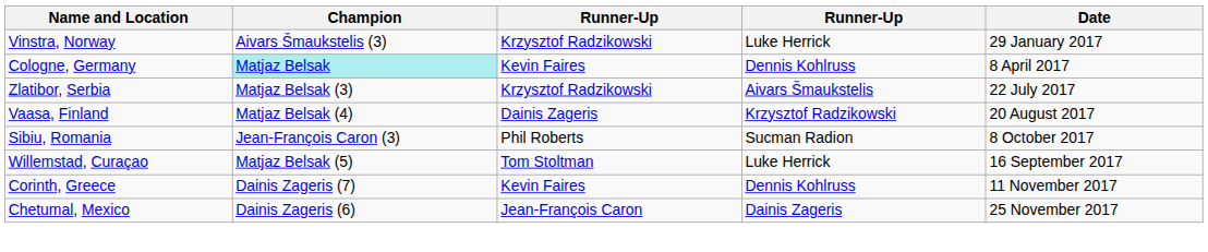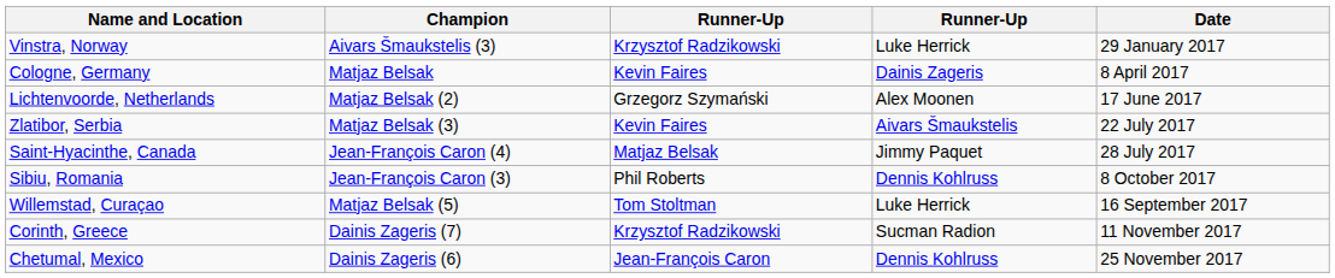Cologne, Germany | Champion: paleturquoise background -> no background
Cologne, Germany | column 4: Dennis Kohlruss -> Dainis Zageris
+ row: Lichtenvoorde, Netherlands | Matjaz Belsak (2) | Grzegorz Szymański | Alex Moonen | 17 June 2017
Zlatibor, Serbia | column 3: Krzysztof Radzikowski -> Kevin Faires
+ row: Saint-Hyacinthe, Canada | Jean-François Caron (4) | Matjaz Belsak | Jimmy Paquet | 28 July 2017
- row: Vaasa, Finland | Matjaz Belsak (4) | Dainis Zageris | Krzysztof Radzikowski | 20 August 2017
Sibiu, Romania | column 4: Sucman Radion -> Dennis Kohlruss
Corinth, Greece | column 3: Kevin Faires -> Krzysztof Radzikowski
Corinth, Greece | column 4: Dennis Kohlruss -> Sucman Radion
Chetumal, Mexico | column 4: Dainis Zageris -> Dennis Kohlruss
